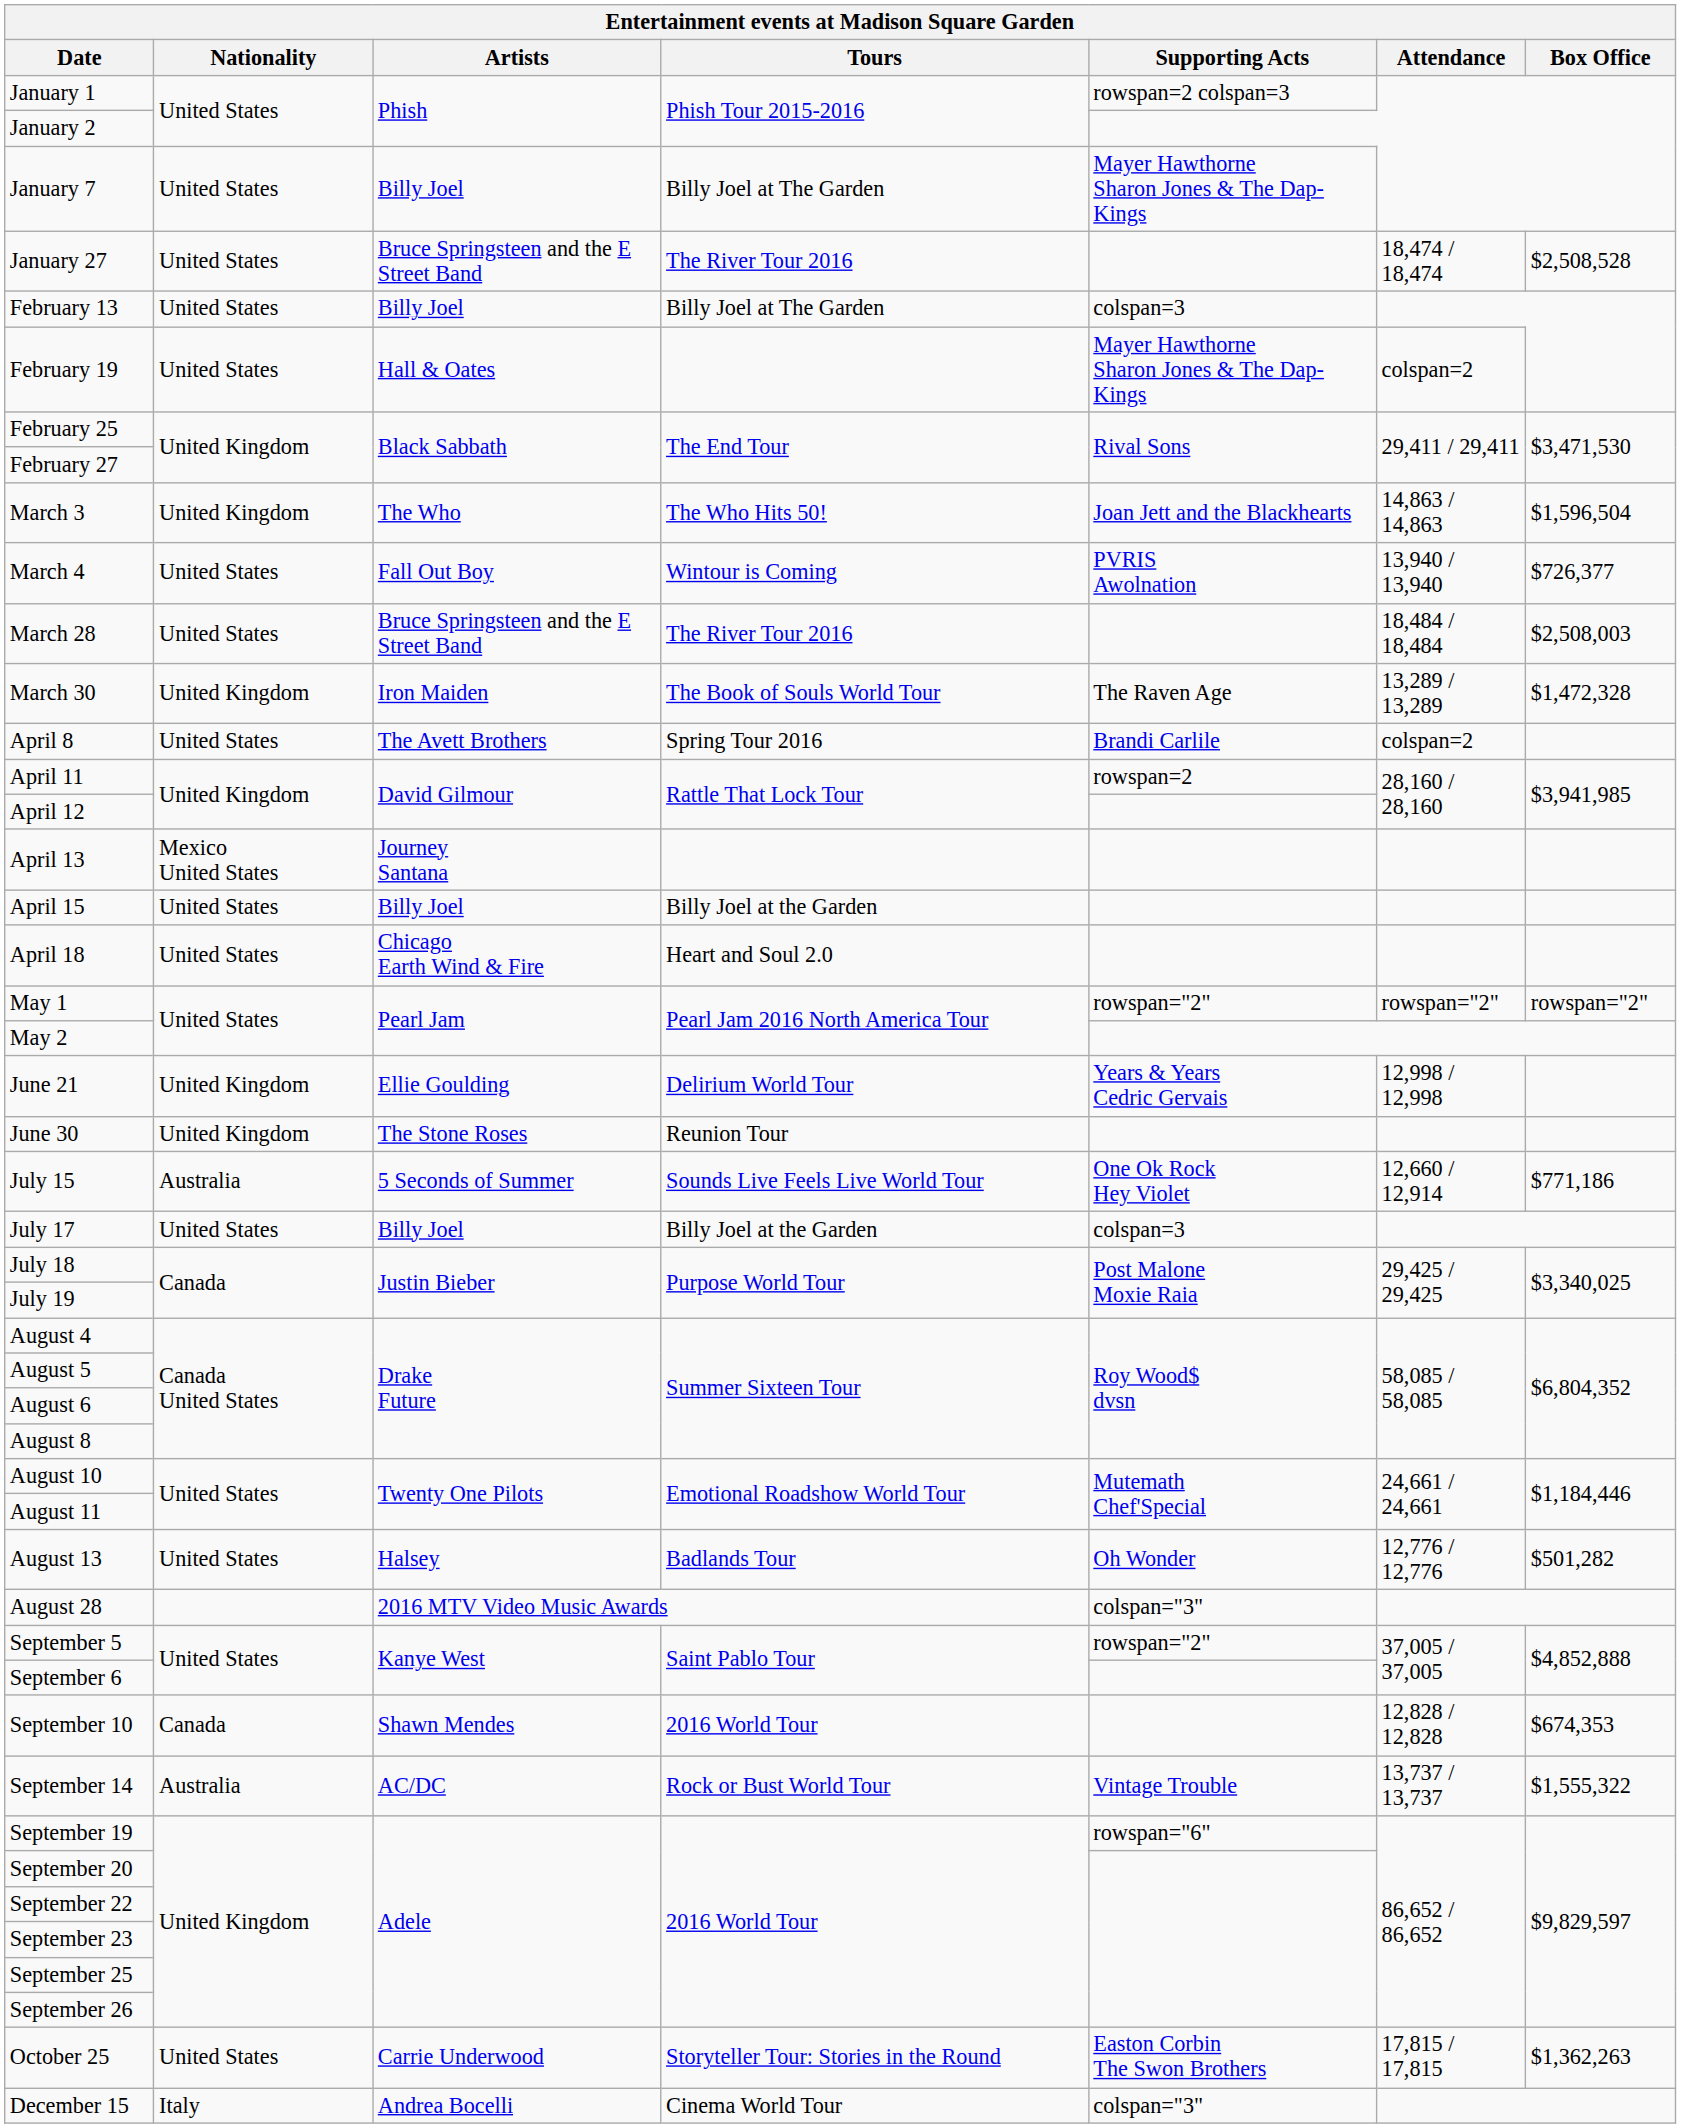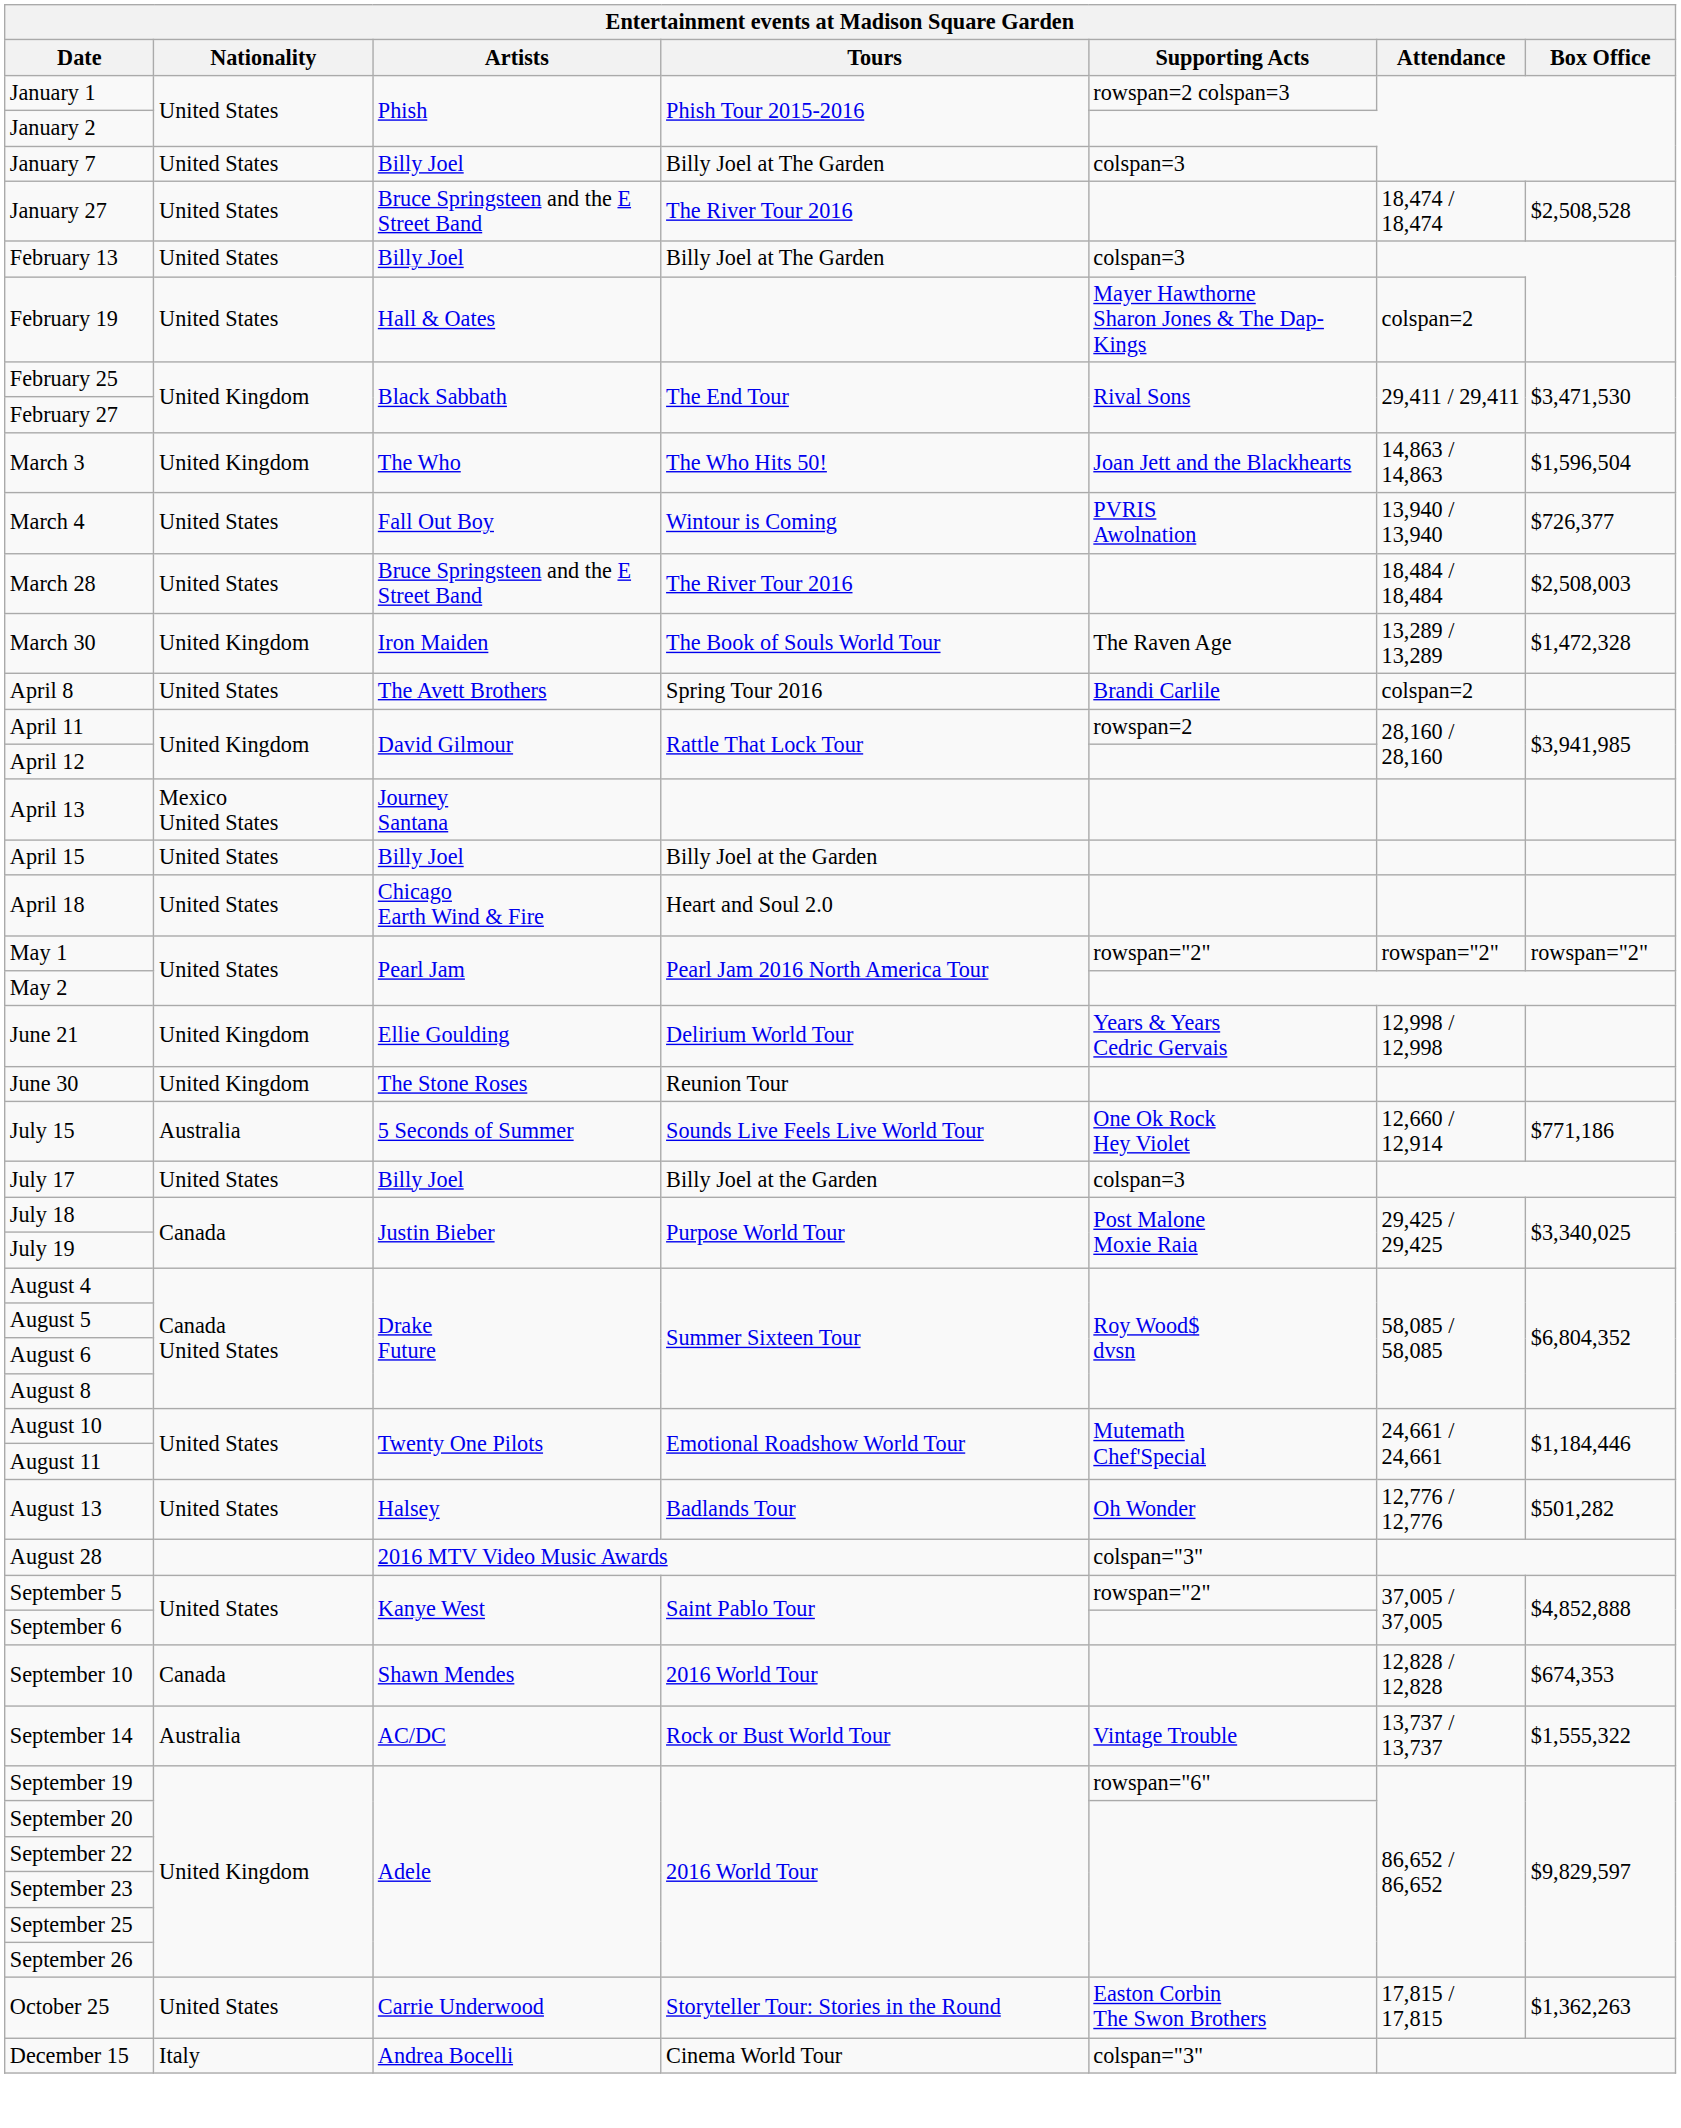January 7 | Supporting Acts: Mayer Hawthorne Sharon Jones & The Dap-Kings -> colspan=3
